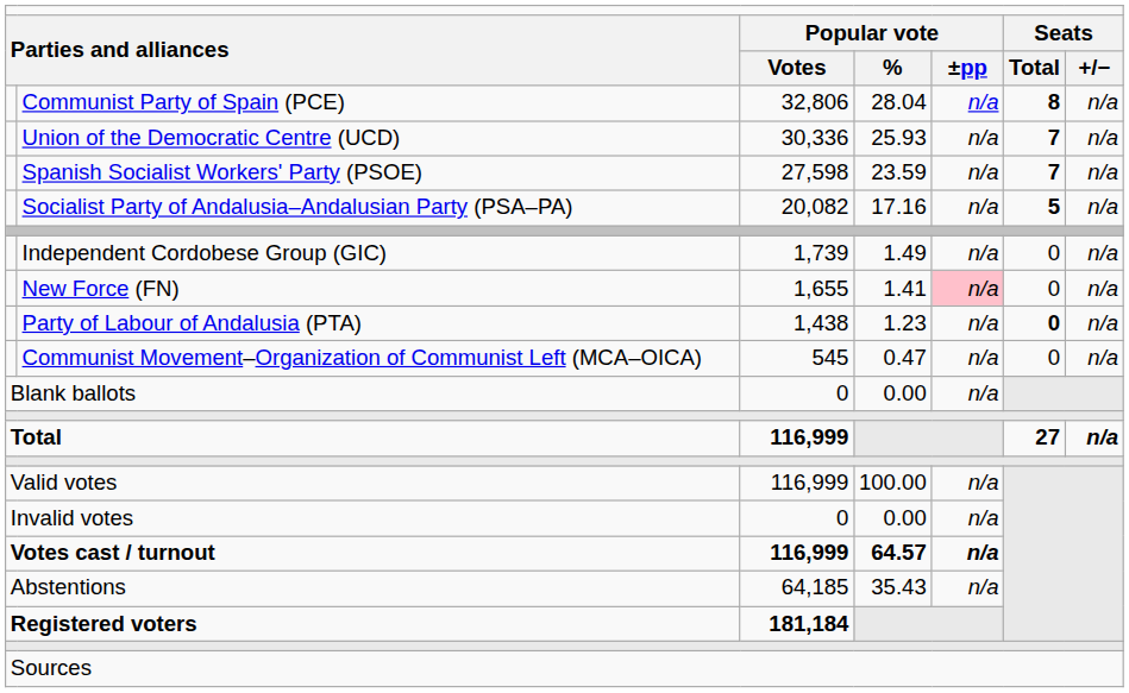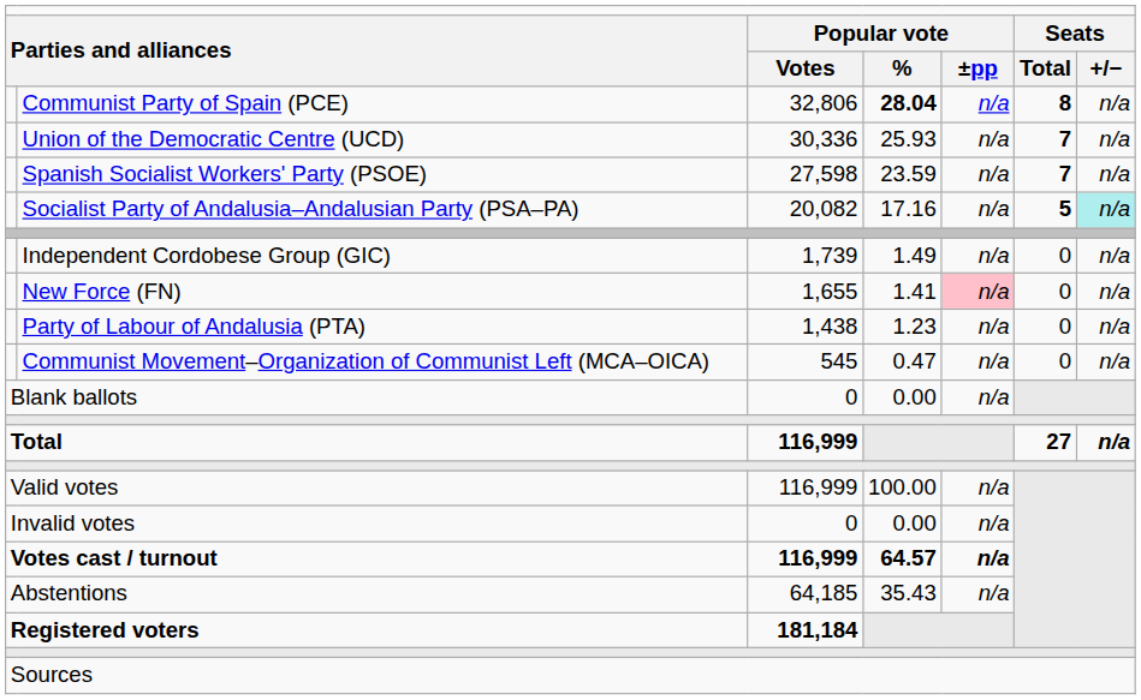Communist Party of Spain (PCE) | column 4: normal -> bold
Socialist Party of Andalusia–Andalusian Party (PSA–PA) | column 7: no background -> paleturquoise background
Party of Labour of Andalusia (PTA) | column 6: bold -> normal
